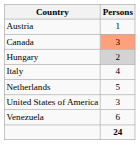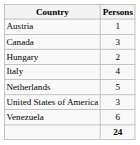Canada | Persons: lightsalmon background -> no background
Hungary | Persons: lightgrey background -> no background
